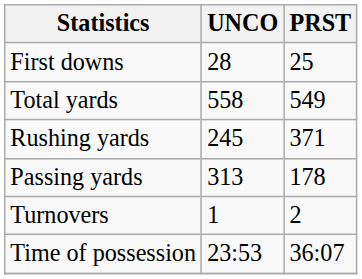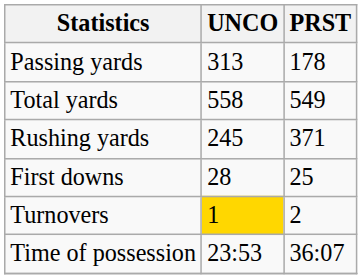rows swapped: First downs <-> Passing yards
Turnovers | UNCO: no background -> gold background
